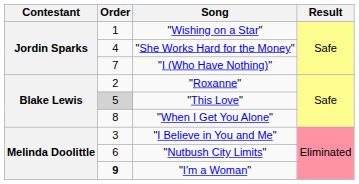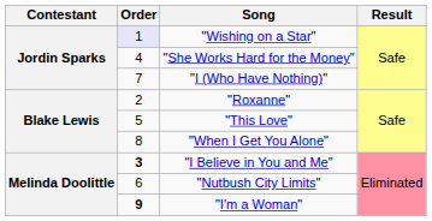"Wishing on a Star" | Order: no background -> lavender background
"This Love" | Order: lightgrey background -> no background
"I Believe in You and Me" | Order: normal -> bold
